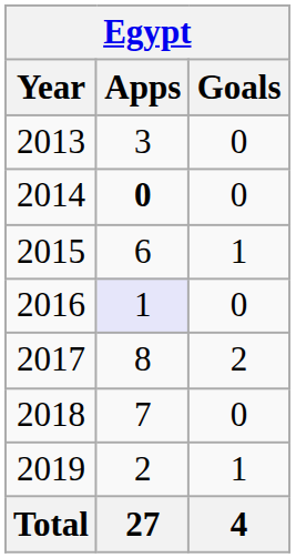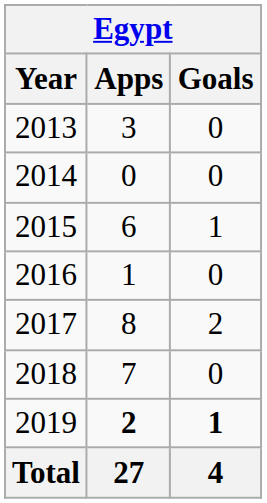2014 | Apps: bold -> normal
2016 | Apps: lavender background -> no background
2019 | Apps: normal -> bold
2019 | Goals: normal -> bold
